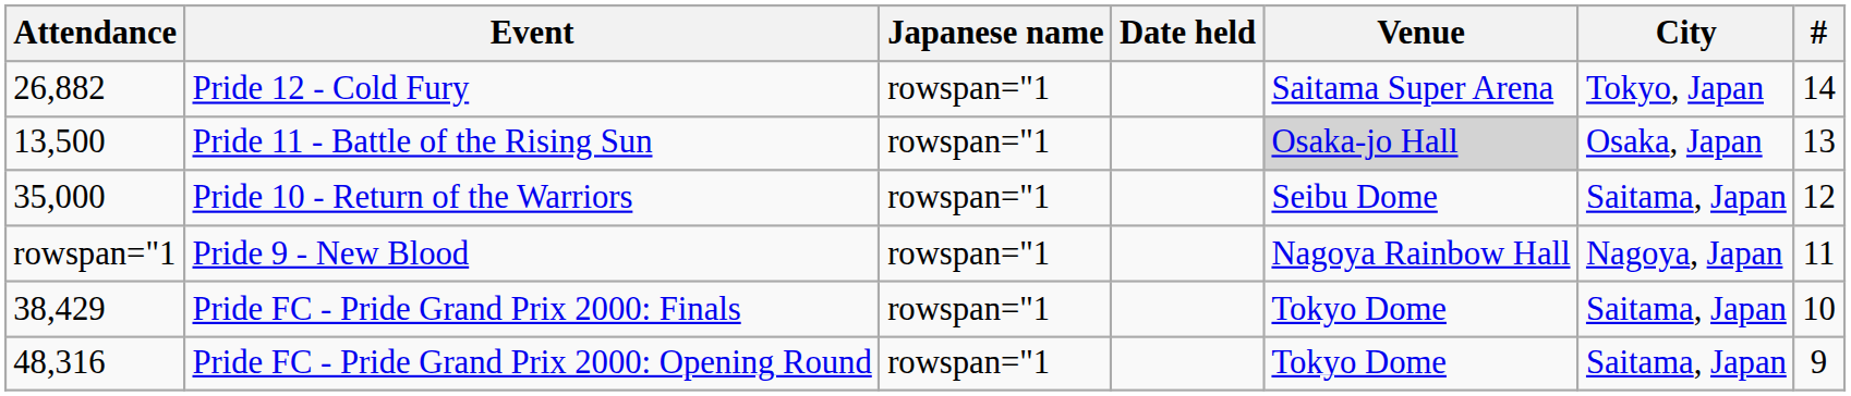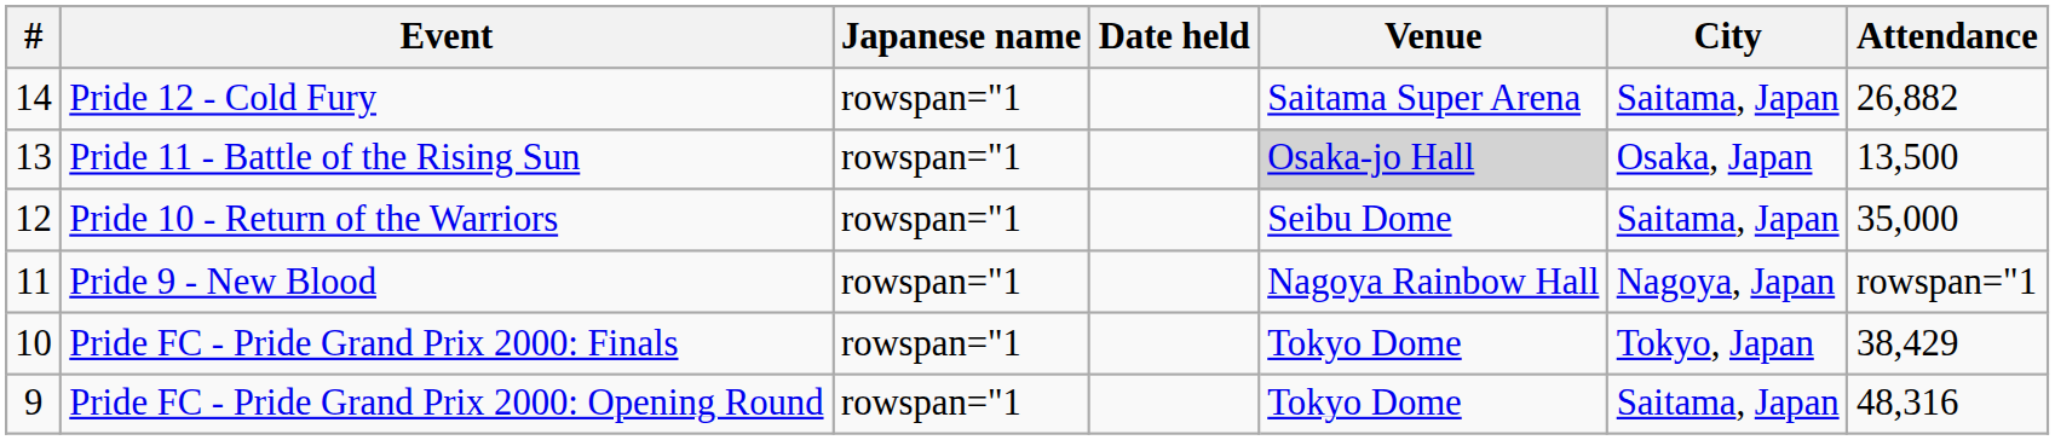columns swapped: # <-> Attendance
Pride 12 - Cold Fury | City: Tokyo, Japan -> Saitama, Japan
Pride FC - Pride Grand Prix 2000: Finals | City: Saitama, Japan -> Tokyo, Japan
